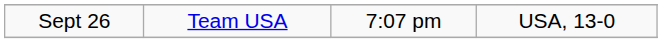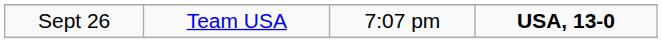Sept 26 | column 4: normal -> bold
